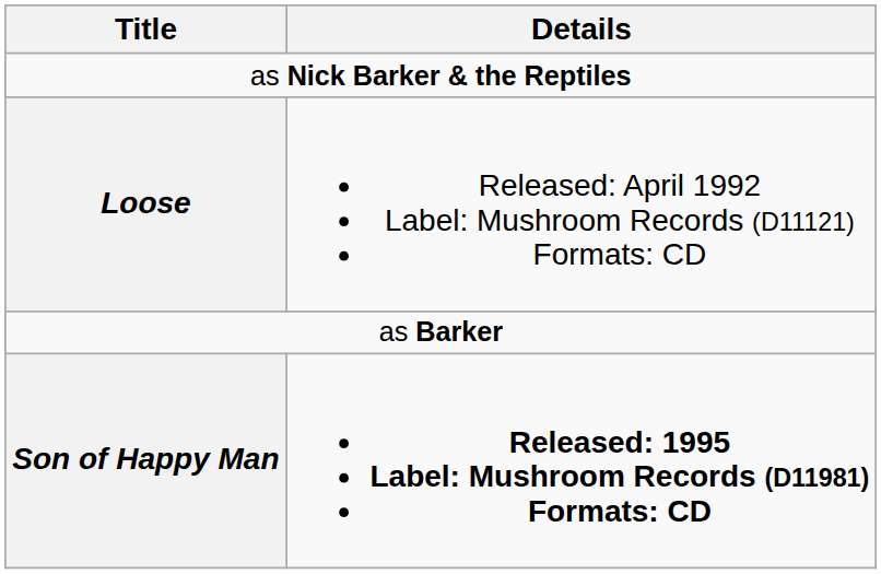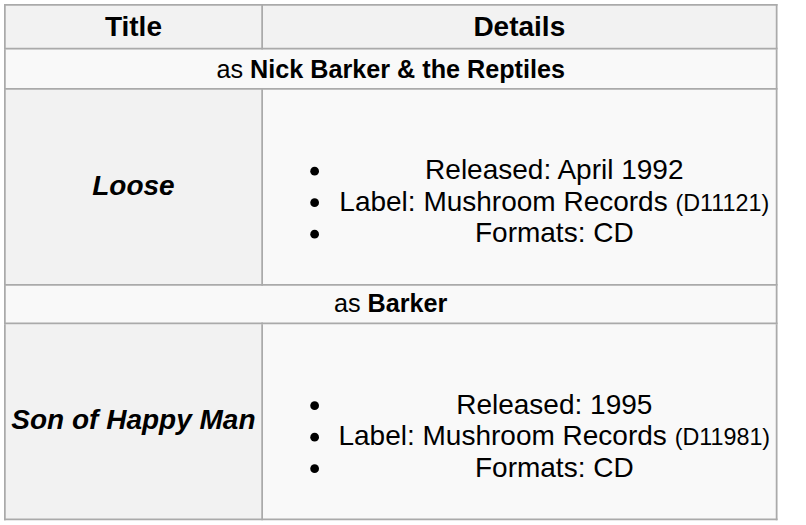Son of Happy Man | Details: bold -> normal
